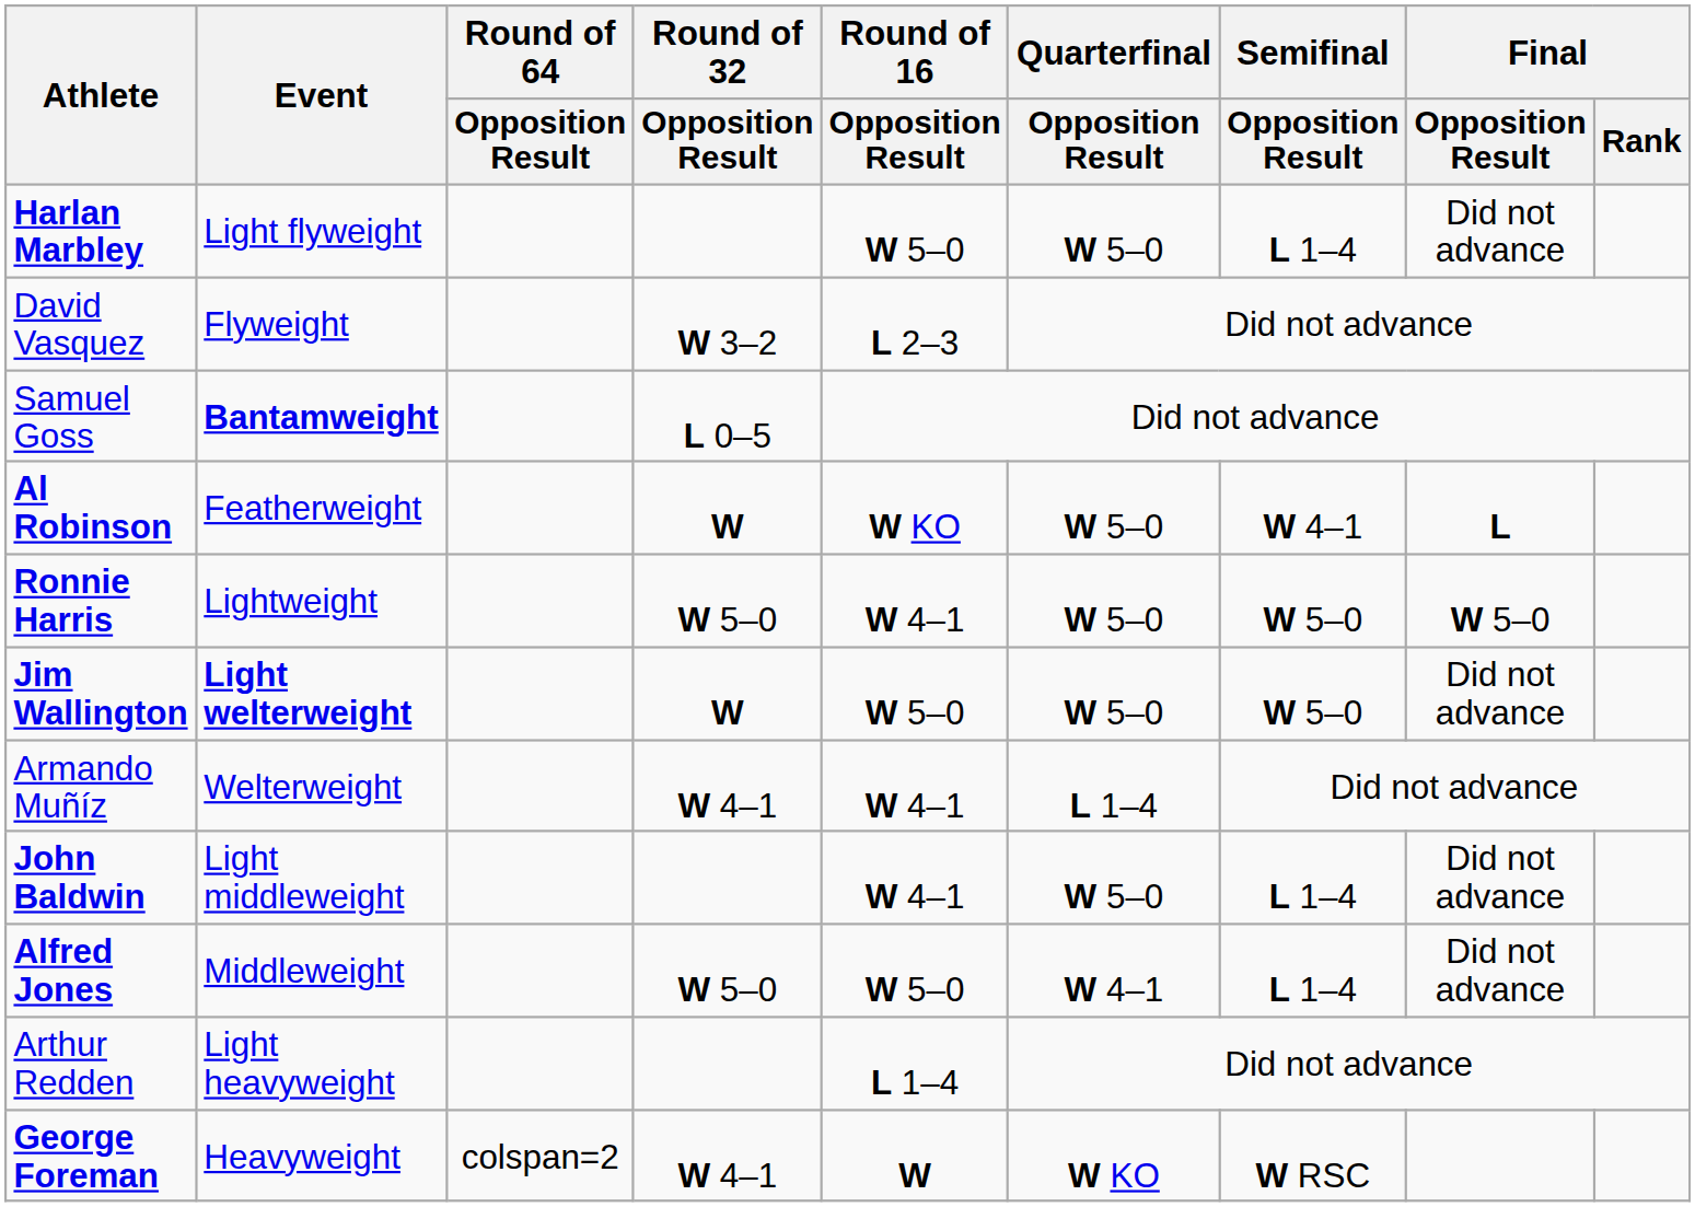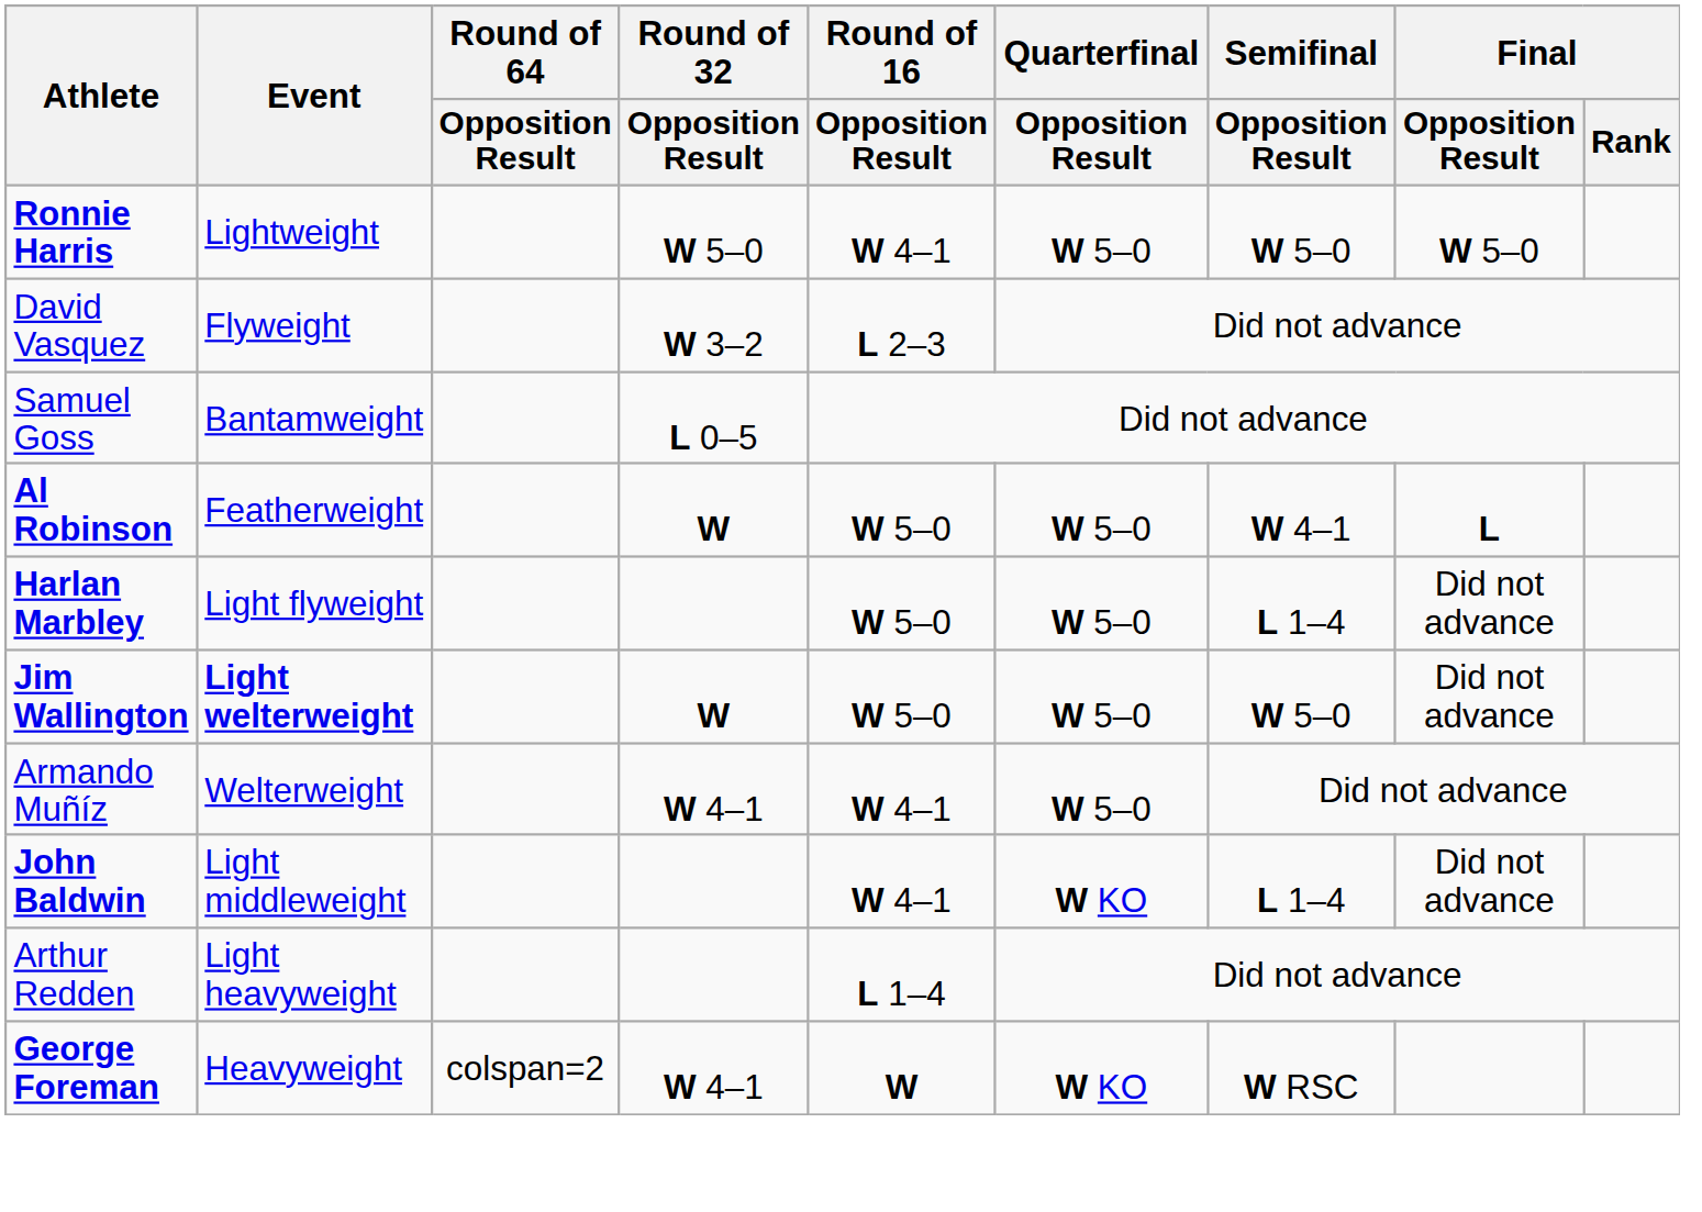rows swapped: Harlan Marbley <-> Ronnie Harris
Samuel Goss | Event: bold -> normal
Al Robinson | Round of 16 / Opposition Result: W KO -> W 5–0
Armando Muñíz | Quarterfinal / Opposition Result: L 1–4 -> W 5–0
John Baldwin | Quarterfinal / Opposition Result: W 5–0 -> W KO
- row: Alfred Jones | Middleweight | W 5–0 | W 5–0 | W 4–1 | L 1–4 | Did not advance
